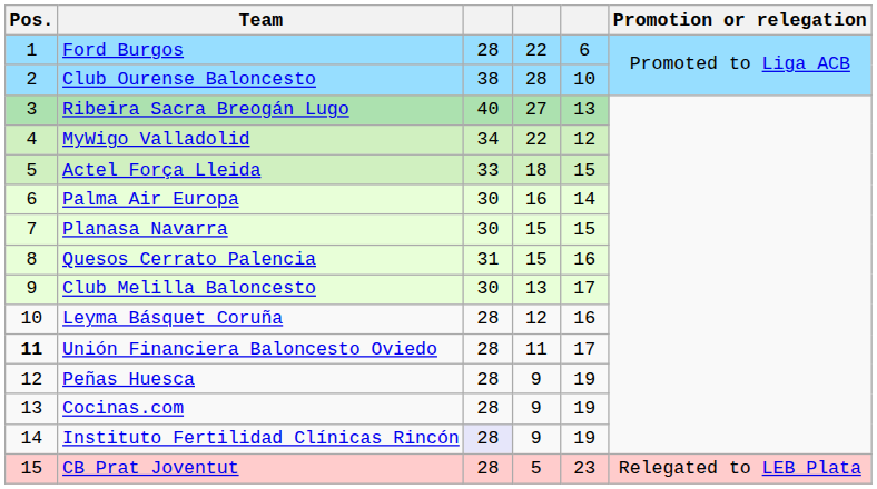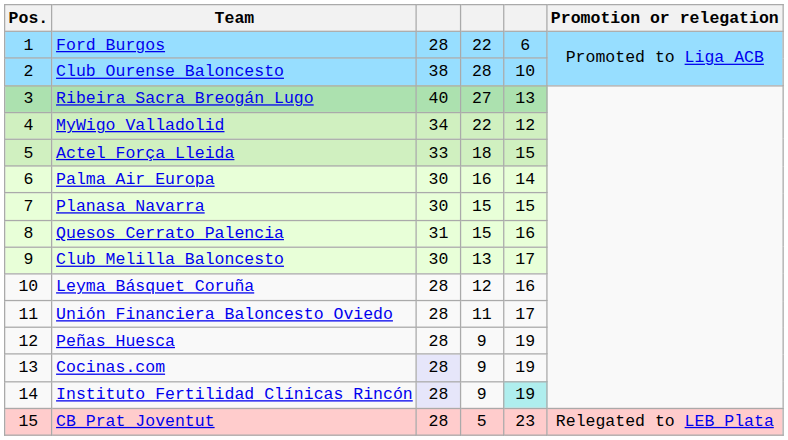Unión Financiera Baloncesto Oviedo | Pos.: bold -> normal
Cocinas.com | column 3: no background -> lavender background
Instituto Fertilidad Clínicas Rincón | column 5: no background -> paleturquoise background
